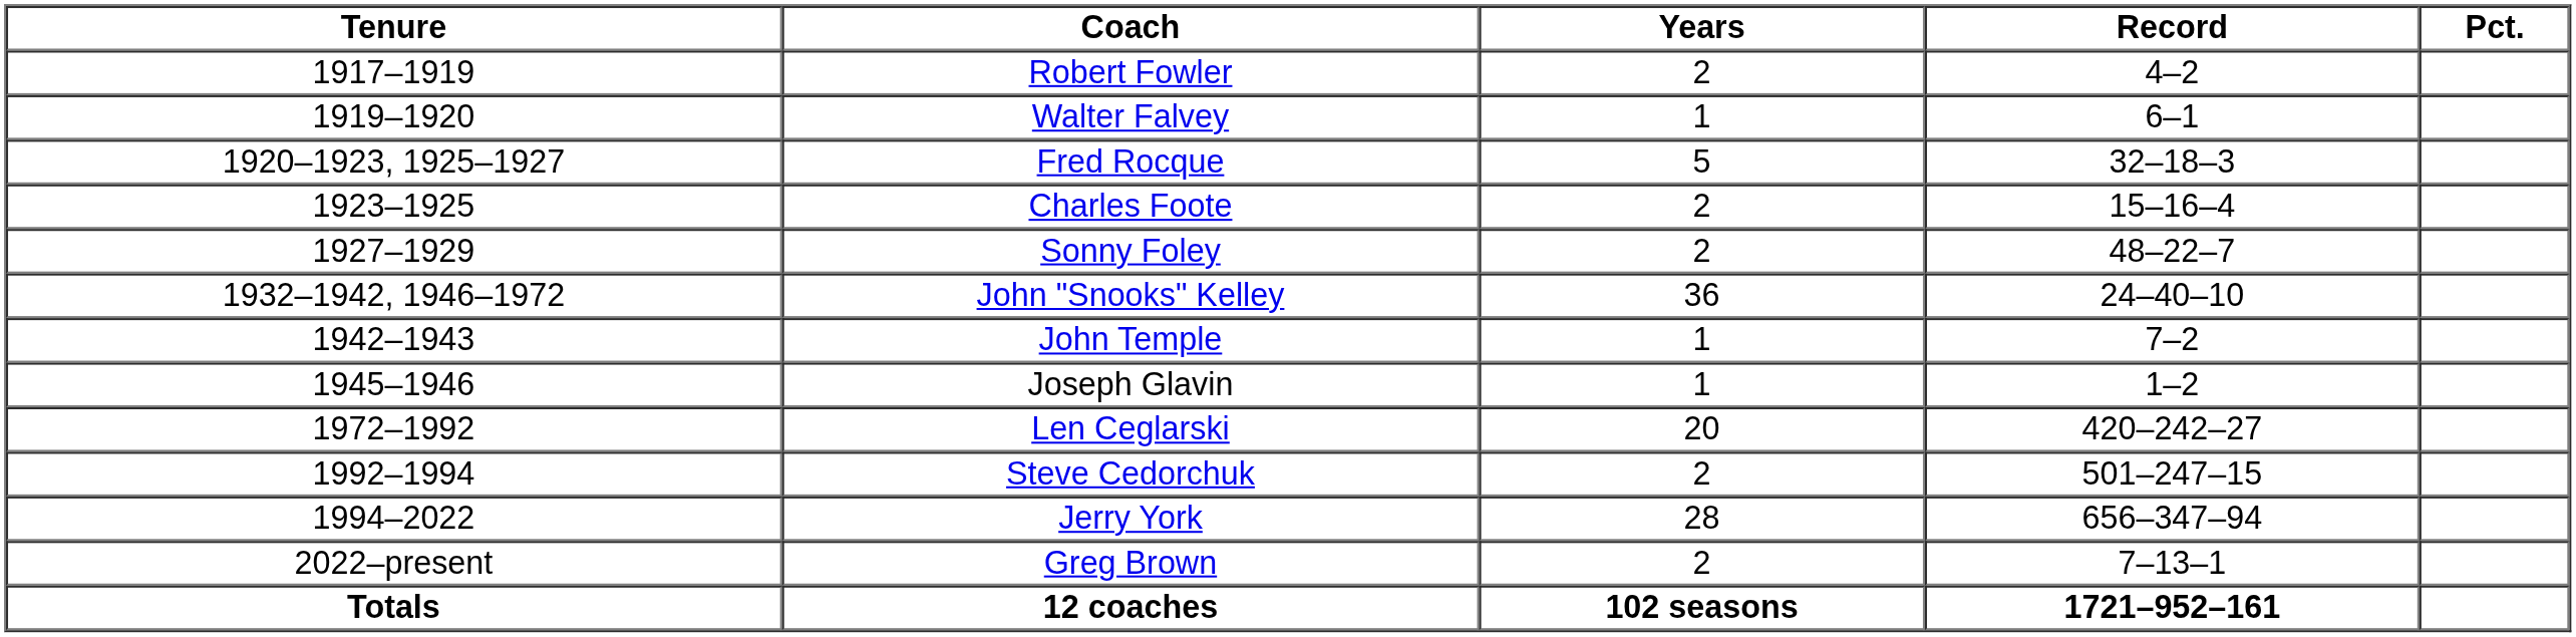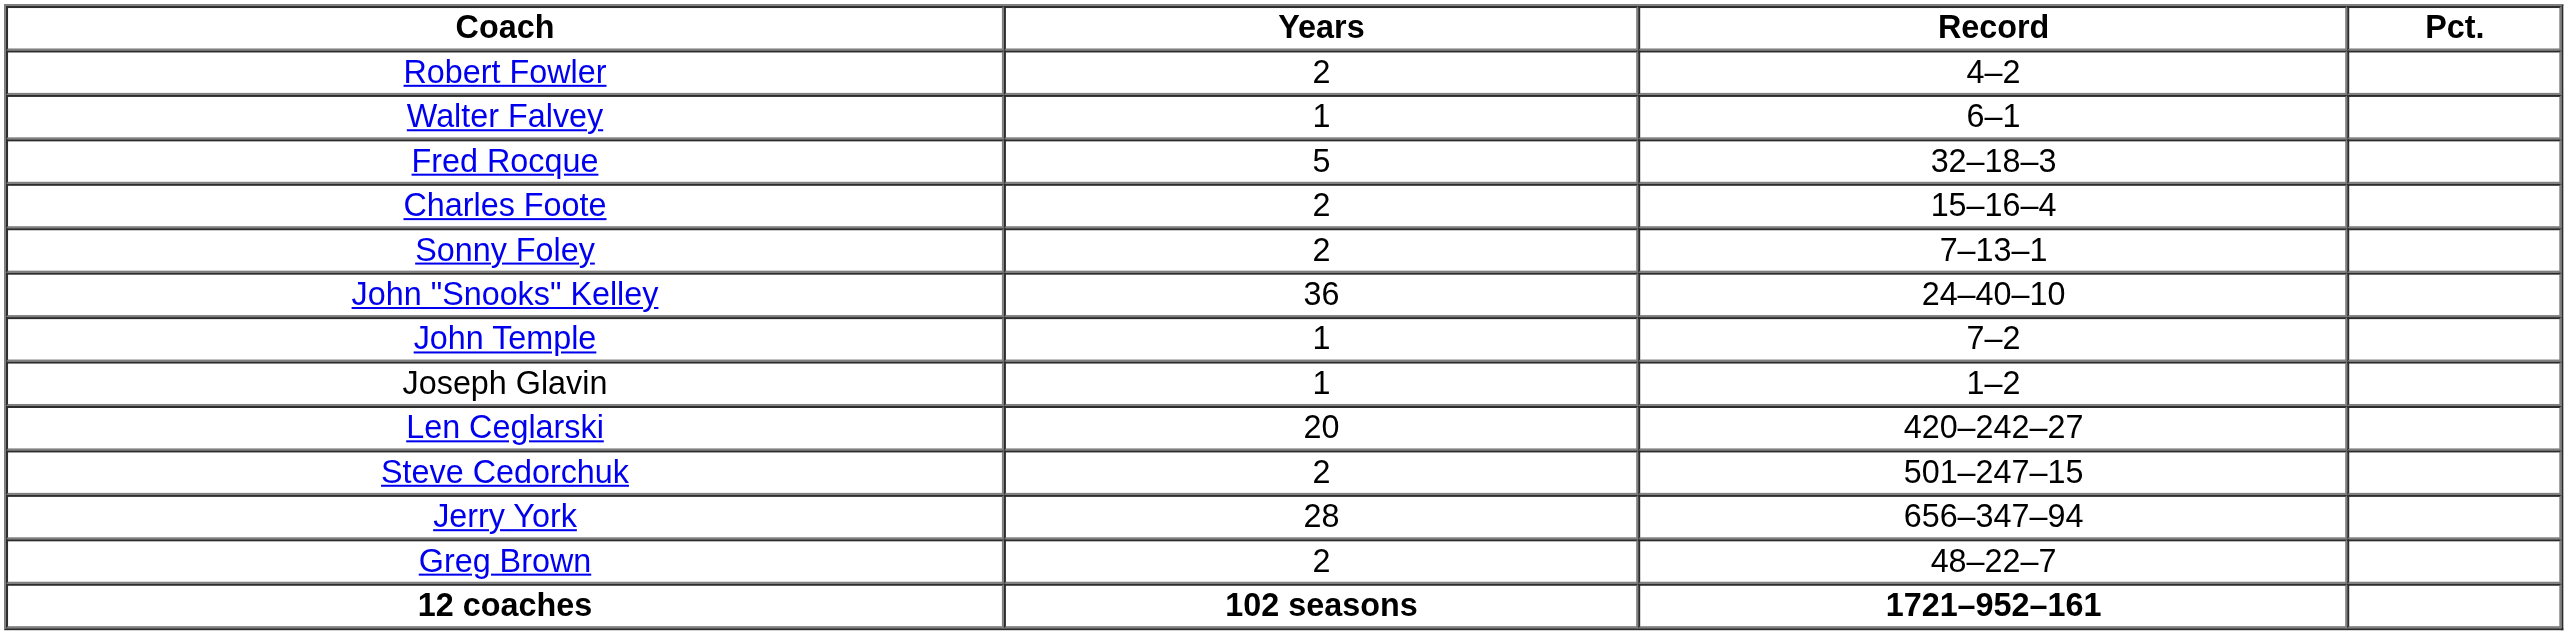- column: Tenure | 1917–1919 | 1919–1920 | 1920–1923, 1925–1927 | 1923–1925 | 1927–1929 | 1932–1942, 1946–1972 | 1942–1943 | 1945–1946 | 1972–1992 | 1992–1994 | 1994–2022 | 2022–present | Totals
Sonny Foley | Record: 48–22–7 -> 7–13–1
Greg Brown | Record: 7–13–1 -> 48–22–7
